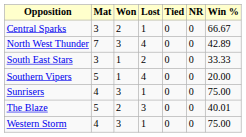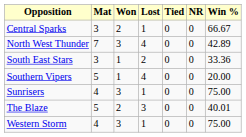South East Stars | Win %: 33.33 -> 33.36
